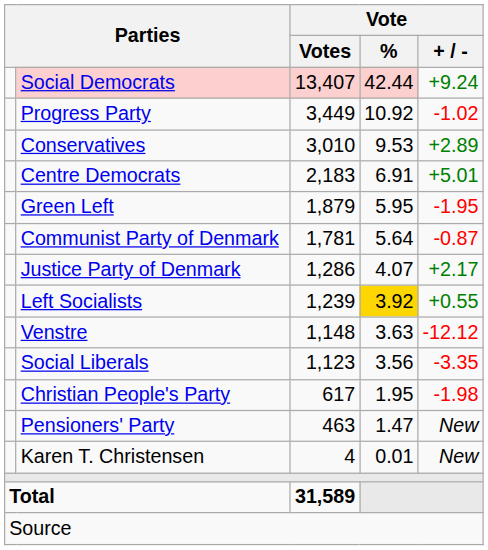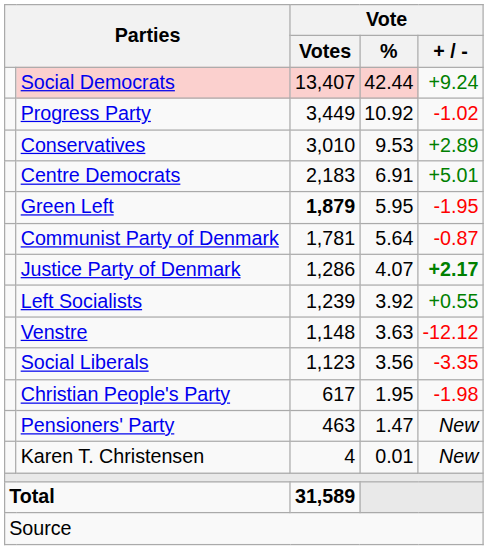Green Left | Vote / Votes: normal -> bold
Justice Party of Denmark | Vote / + / -: normal -> bold
Left Socialists | Vote / %: gold background -> no background
